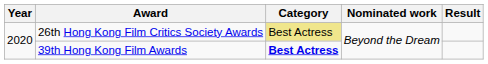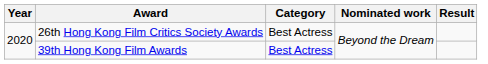26th Hong Kong Film Critics Society Awards | Category: khaki background -> no background
39th Hong Kong Film Awards | Category: bold -> normal
